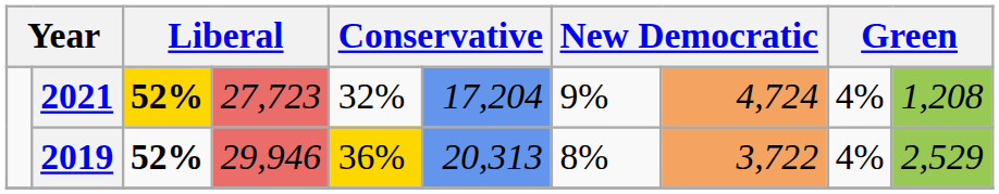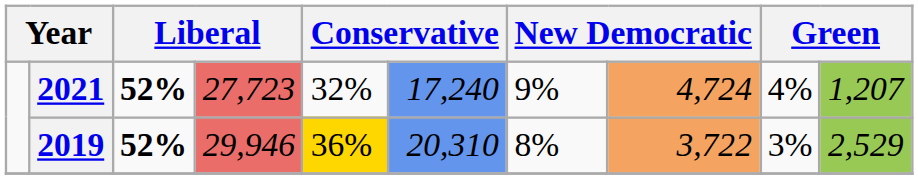2021 | column 3: gold background -> no background
2021 | column 6: 17,204 -> 17,240
2021 | column 10: 1,208 -> 1,207
2019 | column 6: 20,313 -> 20,310
2019 | column 9: 4% -> 3%
